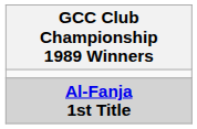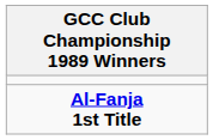row 3 | column 1: lightgrey background -> no background
